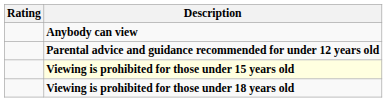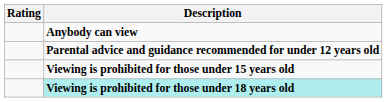Viewing is prohibited for those under 15 years old | Description: lightyellow background -> no background
Viewing is prohibited for those under 18 years old | Description: no background -> paleturquoise background
